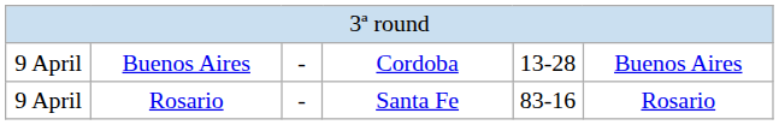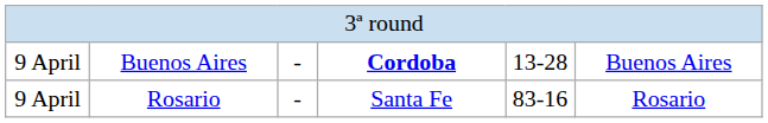row 2 | column 4: normal -> bold
